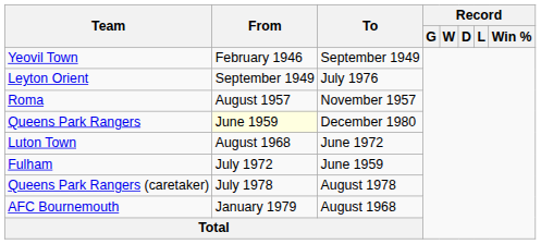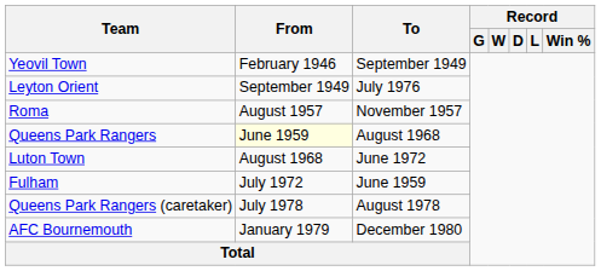Queens Park Rangers | To: December 1980 -> August 1968
AFC Bournemouth | To: August 1968 -> December 1980
